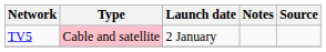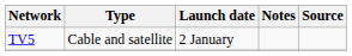TV5 | Type: pink background -> no background
